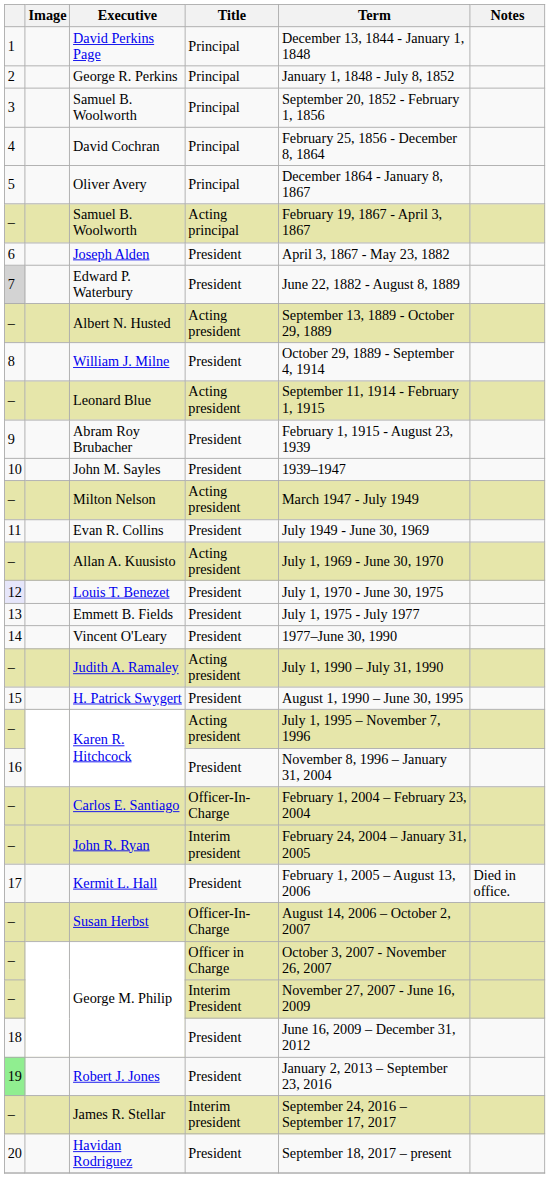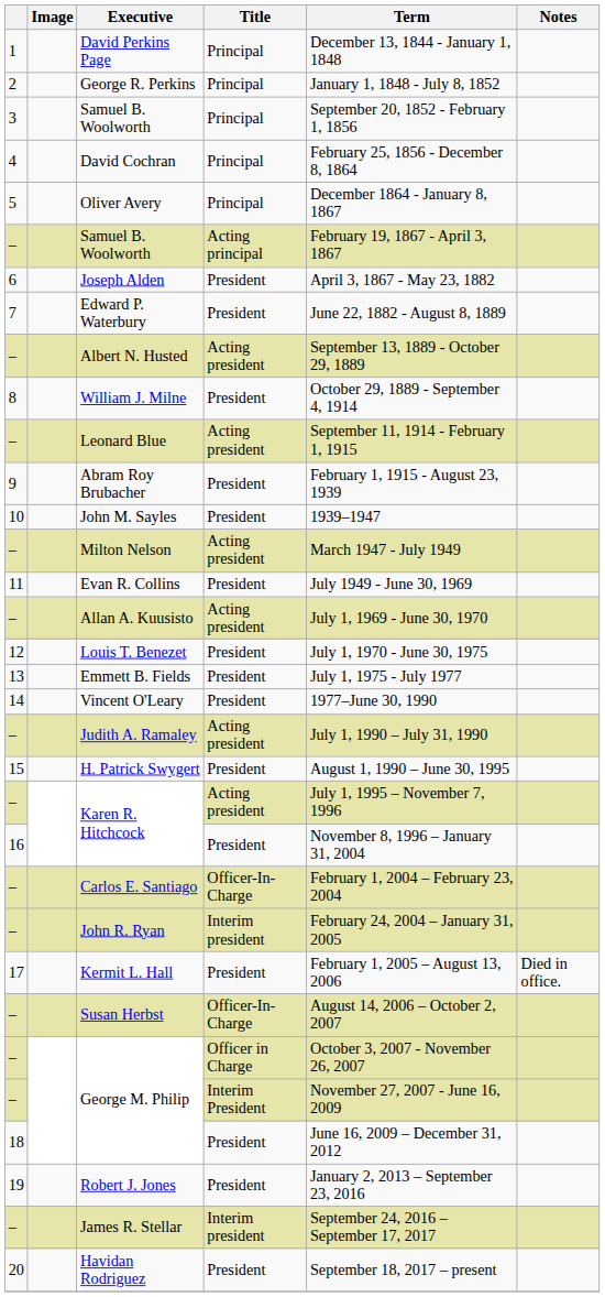Edward P. Waterbury | column 1: lightgrey background -> no background
Louis T. Benezet | column 1: lavender background -> no background
Robert J. Jones | column 1: lightgreen background -> no background
